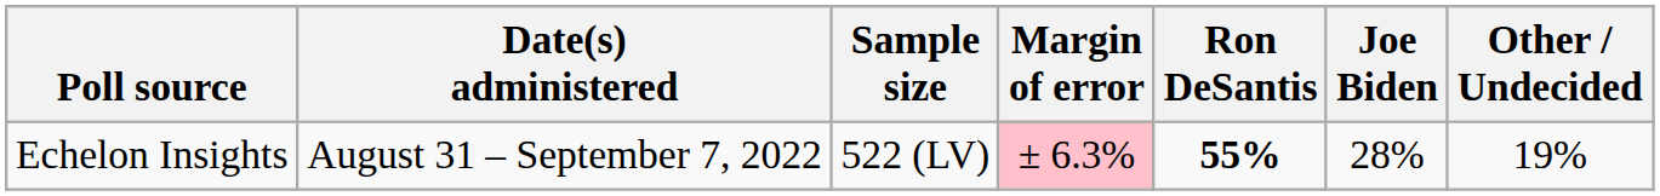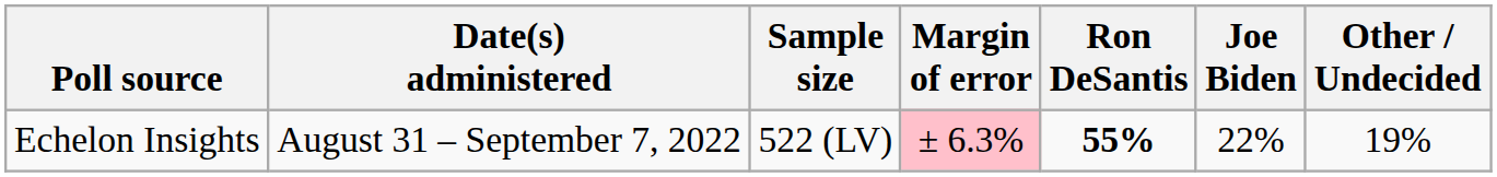Echelon Insights | Joe Biden: 28% -> 22%
